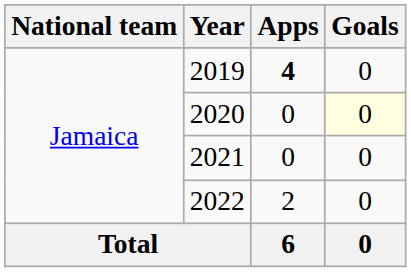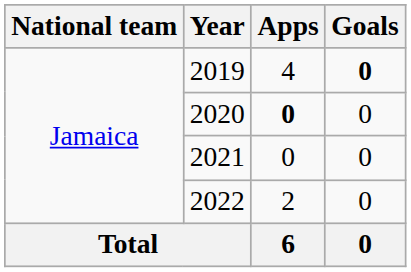2019 | Apps: bold -> normal
2019 | Goals: normal -> bold
2020 | Apps: normal -> bold
2020 | Goals: lightyellow background -> no background
